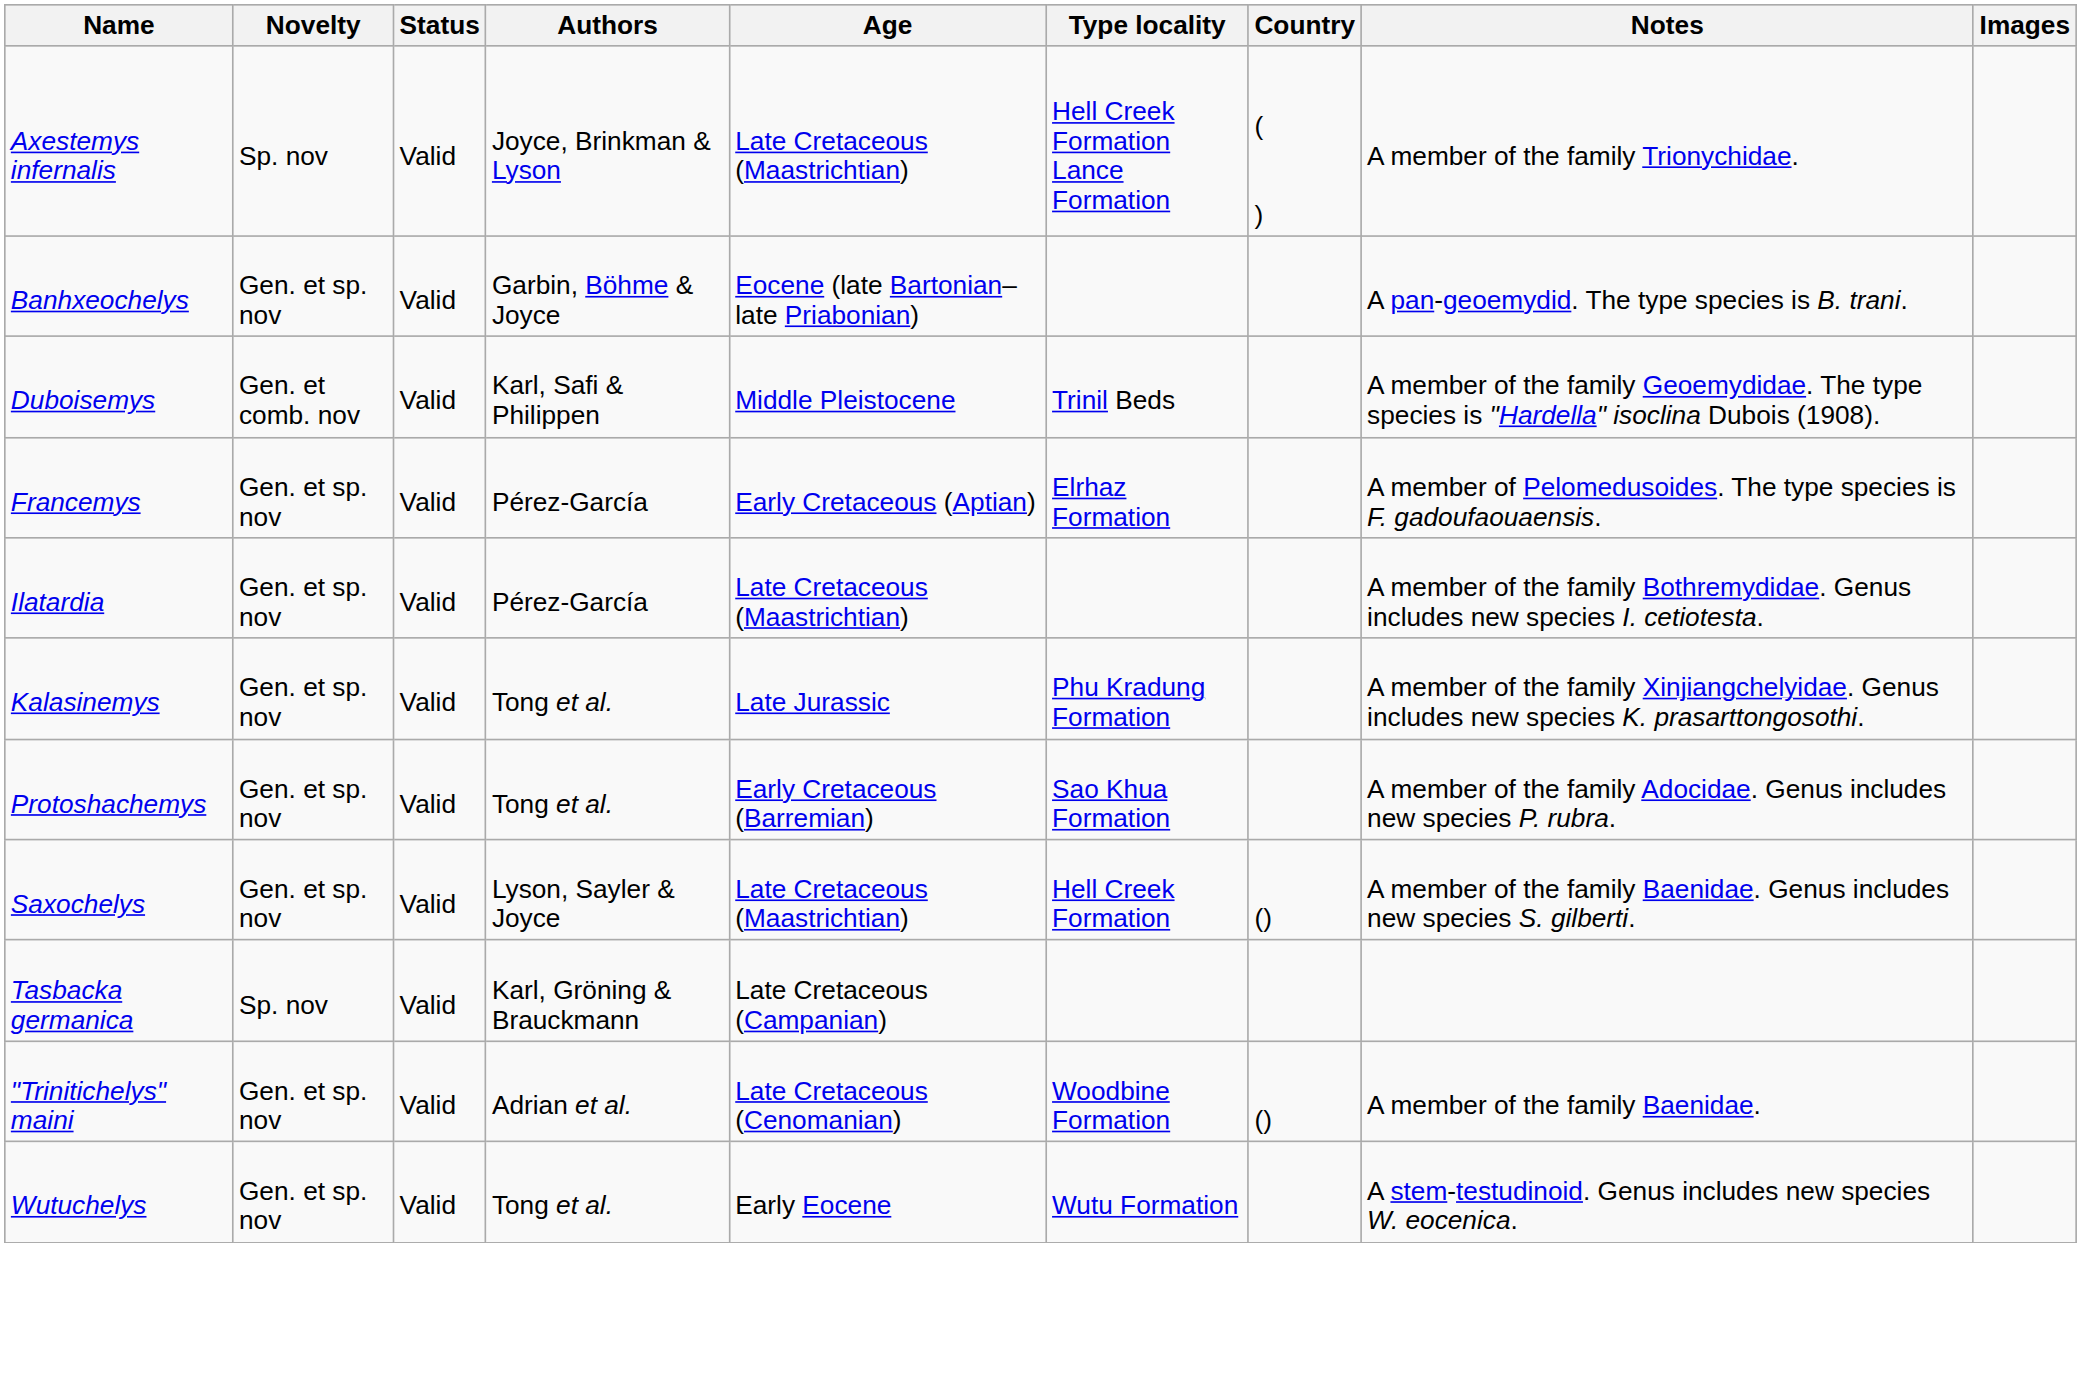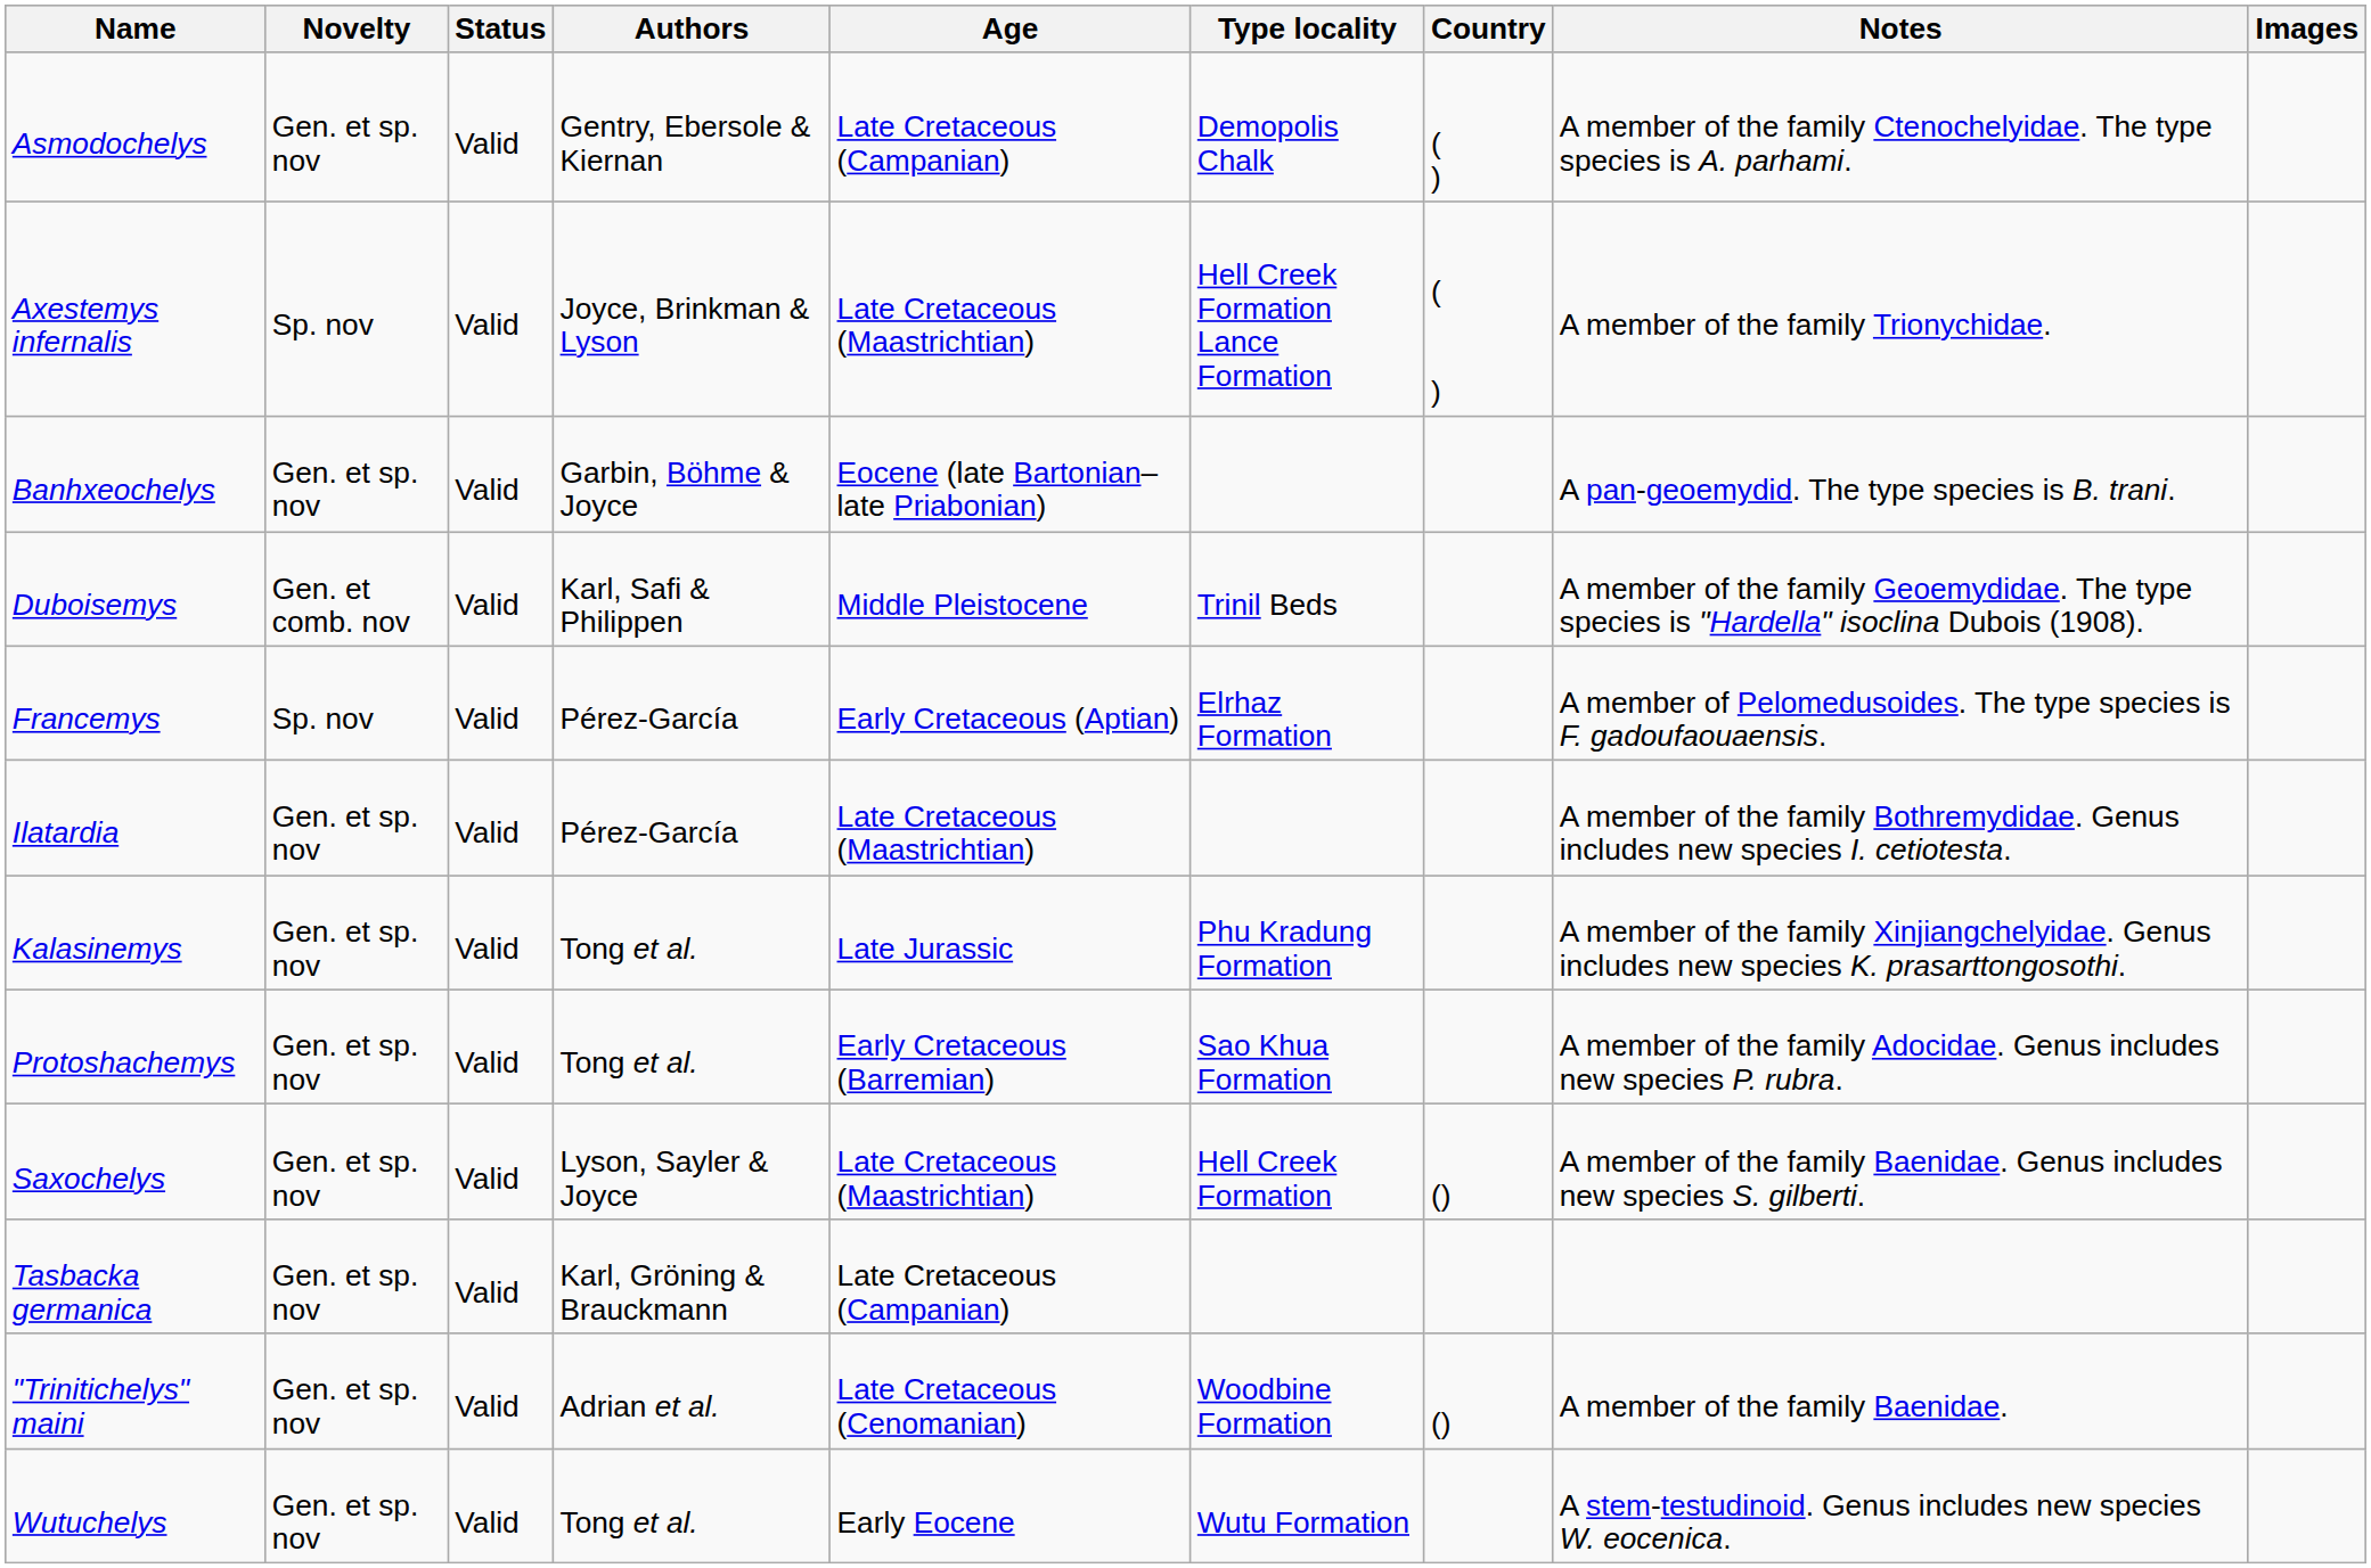+ row: Asmodochelys | Gen. et sp. nov | Valid | Gentry, Ebersole & Kiernan | Late Cretaceous (Campanian) | Demopolis Chalk | ( ) | A member of the family Ctenochelyidae. The type species is A. parhami.
Francemys | Novelty: Gen. et sp. nov -> Sp. nov
Tasbacka germanica | Novelty: Sp. nov -> Gen. et sp. nov
